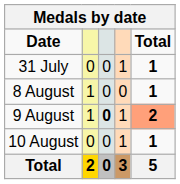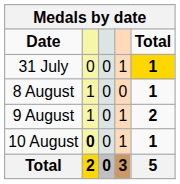31 July | Total: no background -> gold background
9 August | column 3: bold -> normal
9 August | Total: lightsalmon background -> no background
10 August | column 2: normal -> bold
